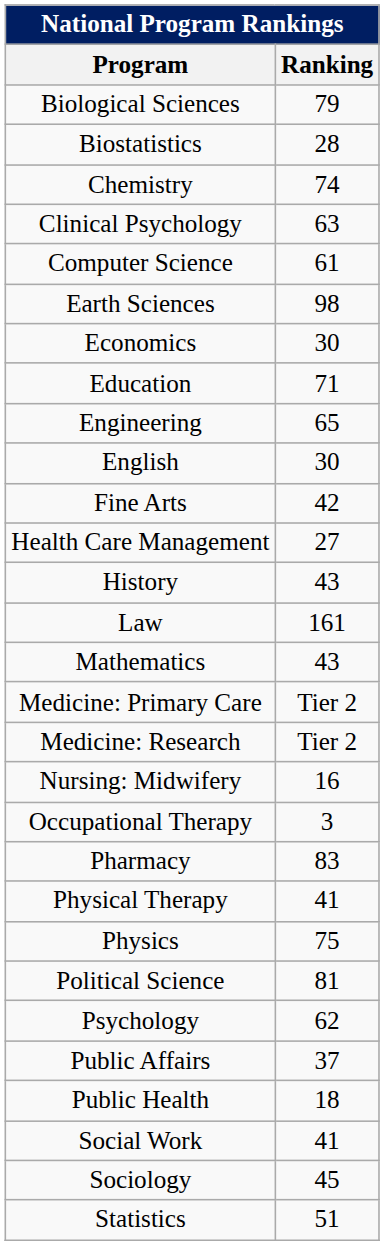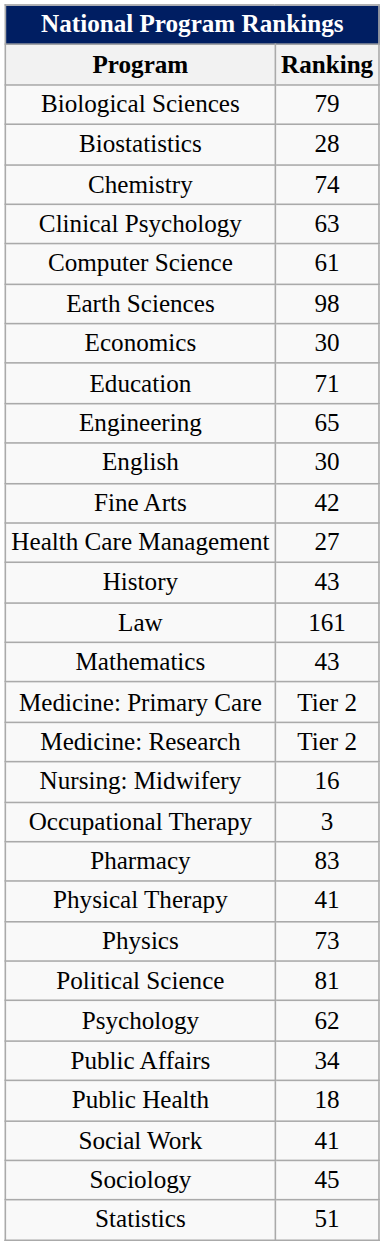Physics | Ranking: 75 -> 73
Public Affairs | Ranking: 37 -> 34
